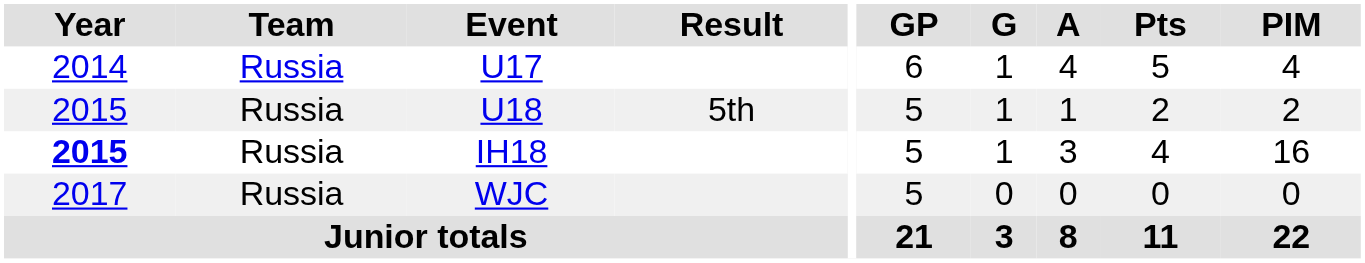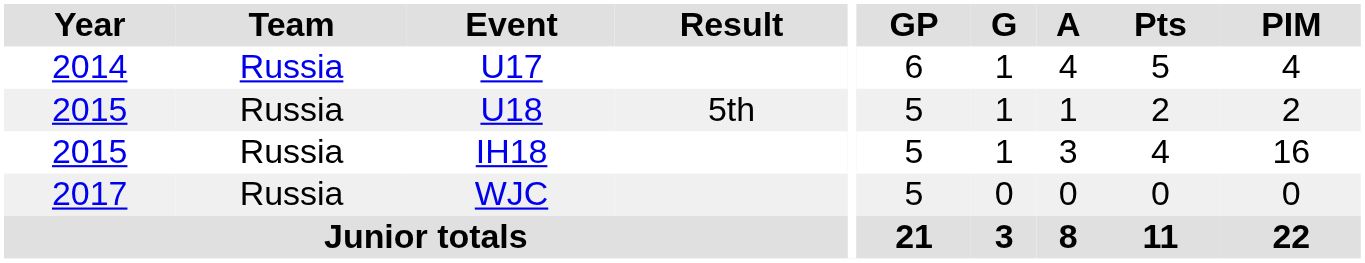IH18 | Year: bold -> normal
